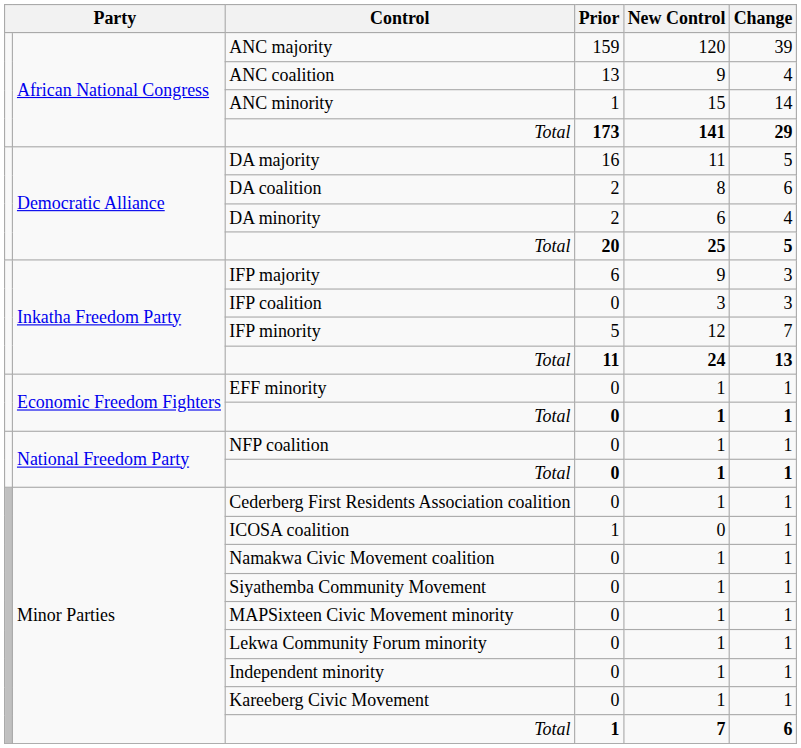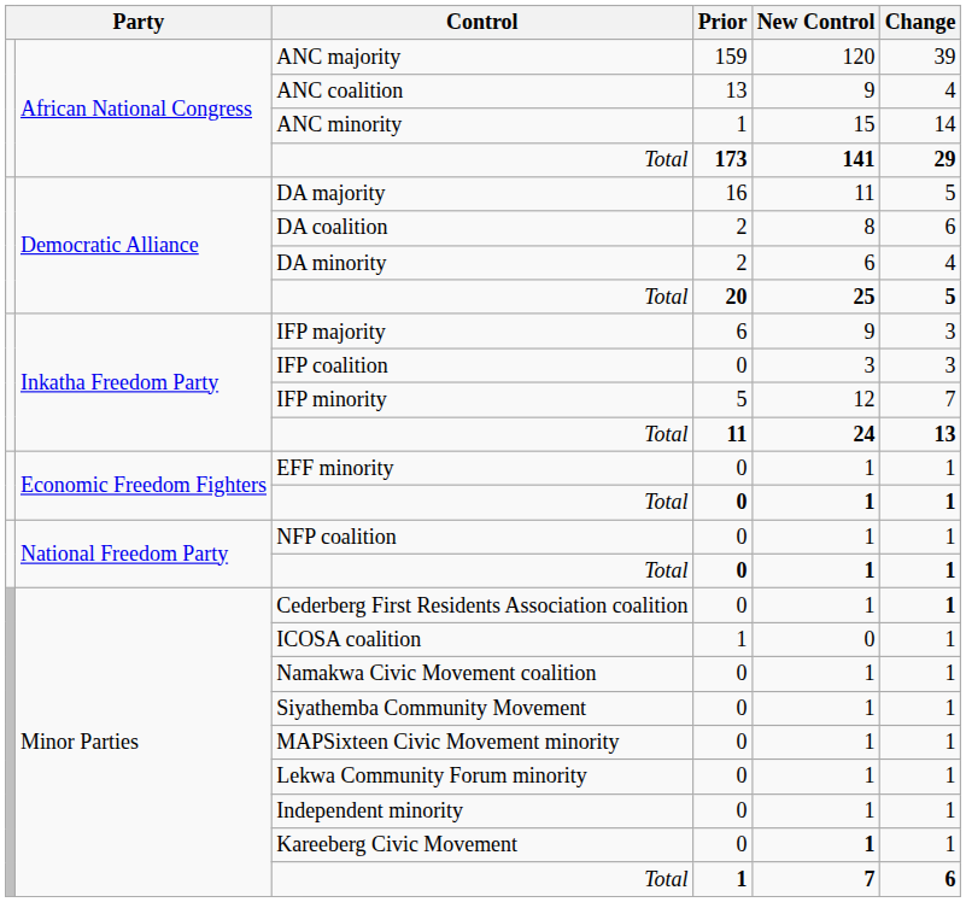Cederberg First Residents Association coalition | Change: normal -> bold
Kareeberg Civic Movement | New Control: normal -> bold
